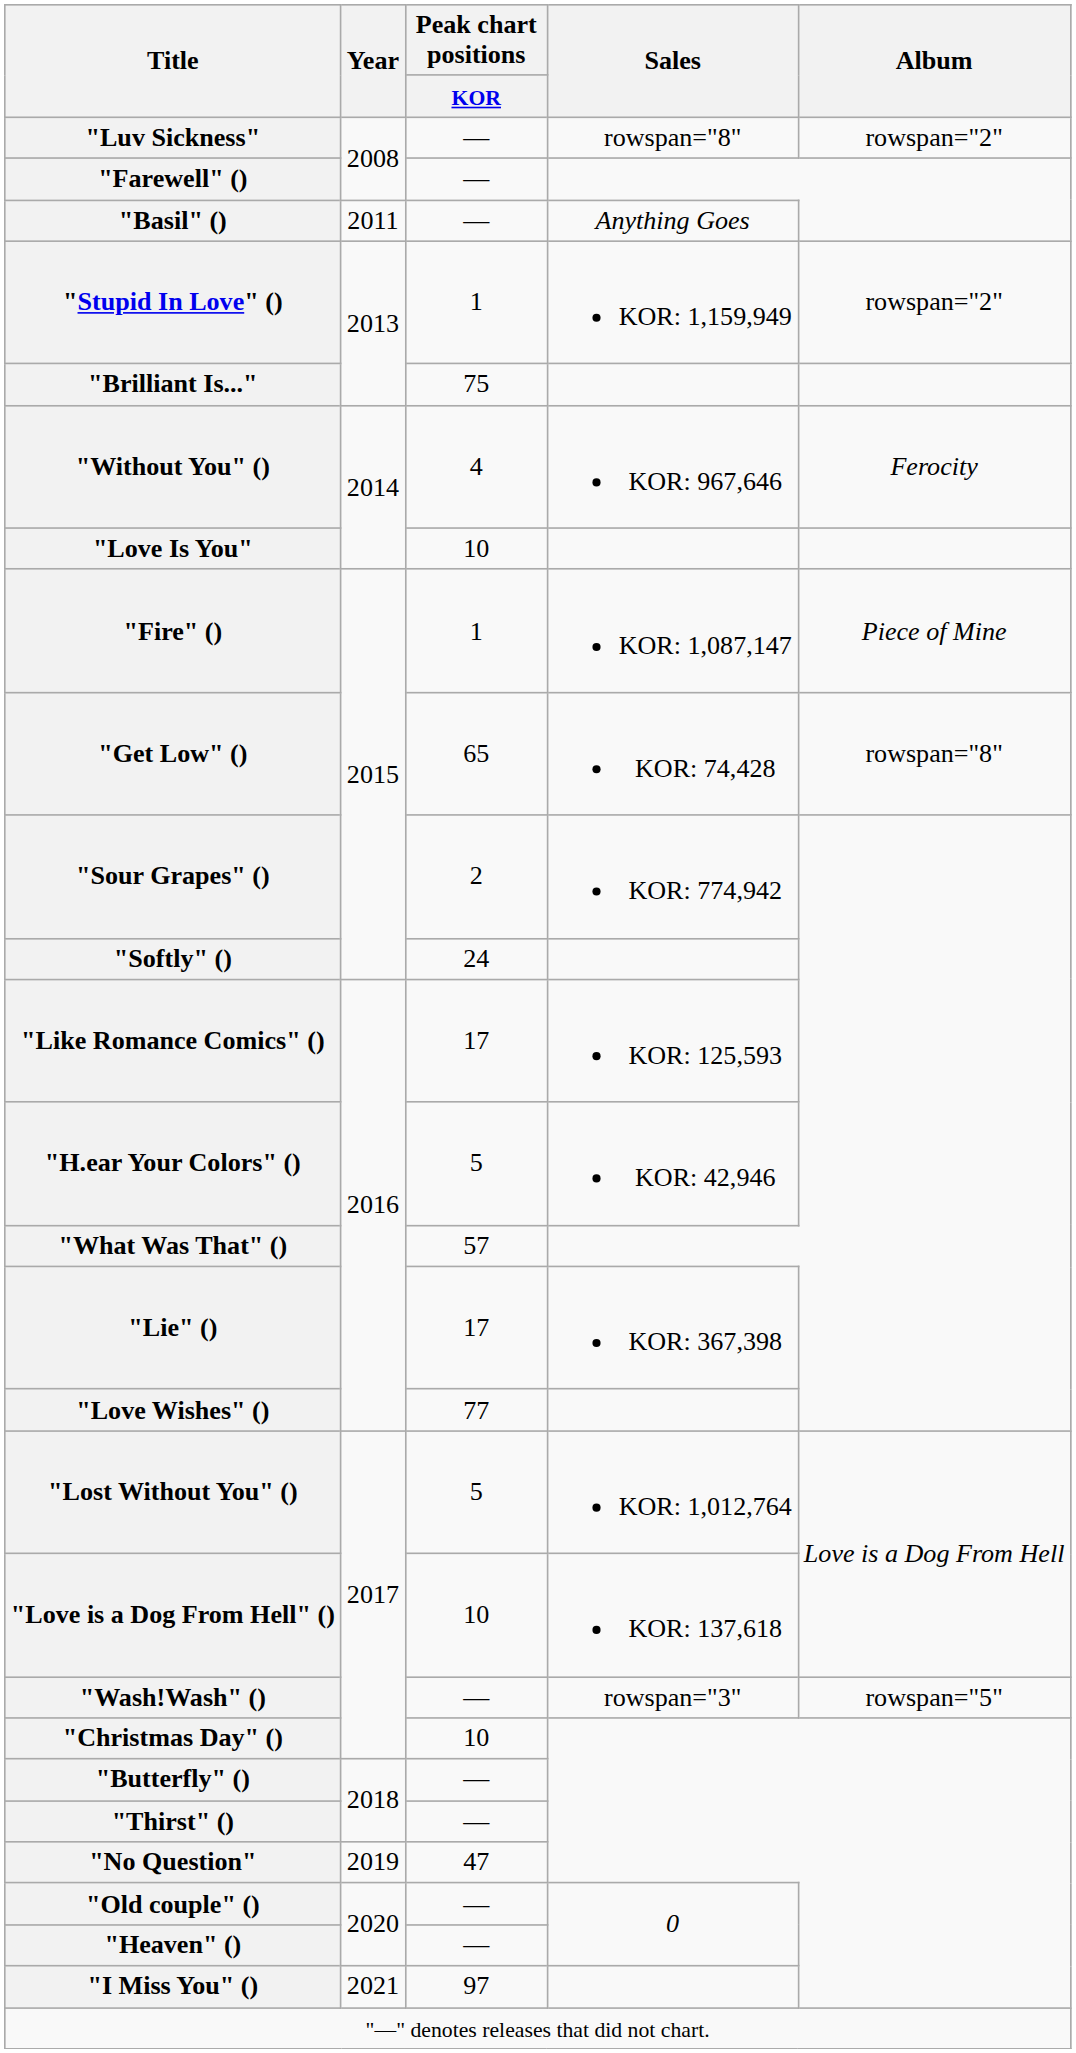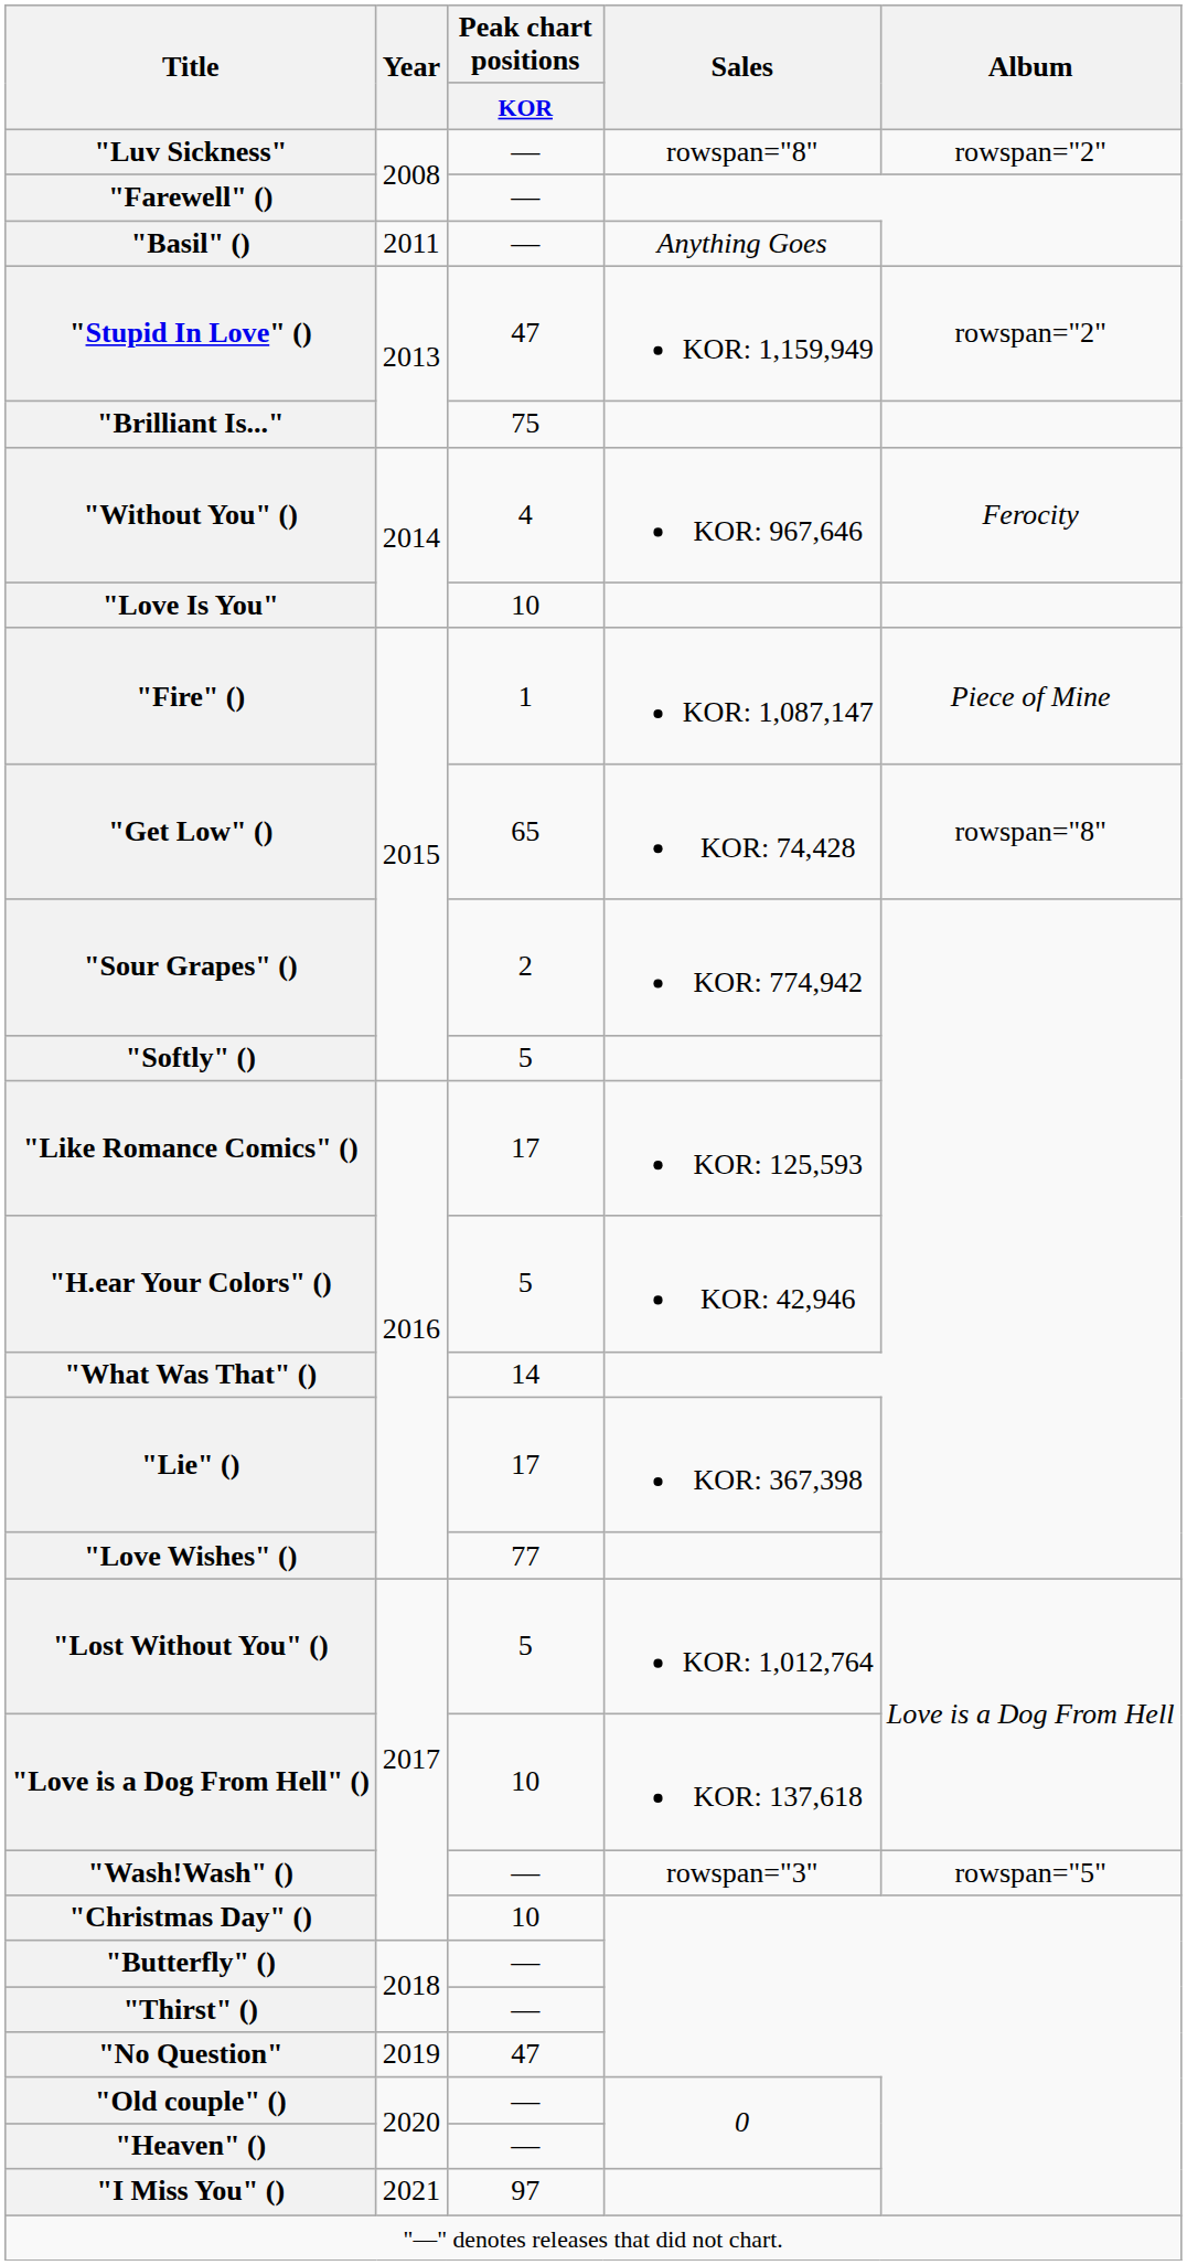"Stupid In Love" () | Peak chart positions / KOR: 1 -> 47
"Softly" () | Peak chart positions / KOR: 24 -> 5
"What Was That" () | Peak chart positions / KOR: 57 -> 14
